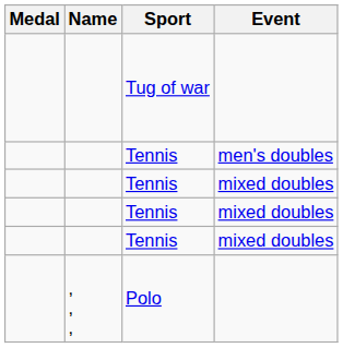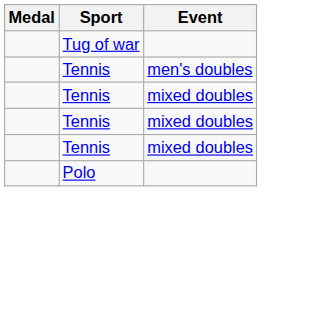- column: Name | , , ,
